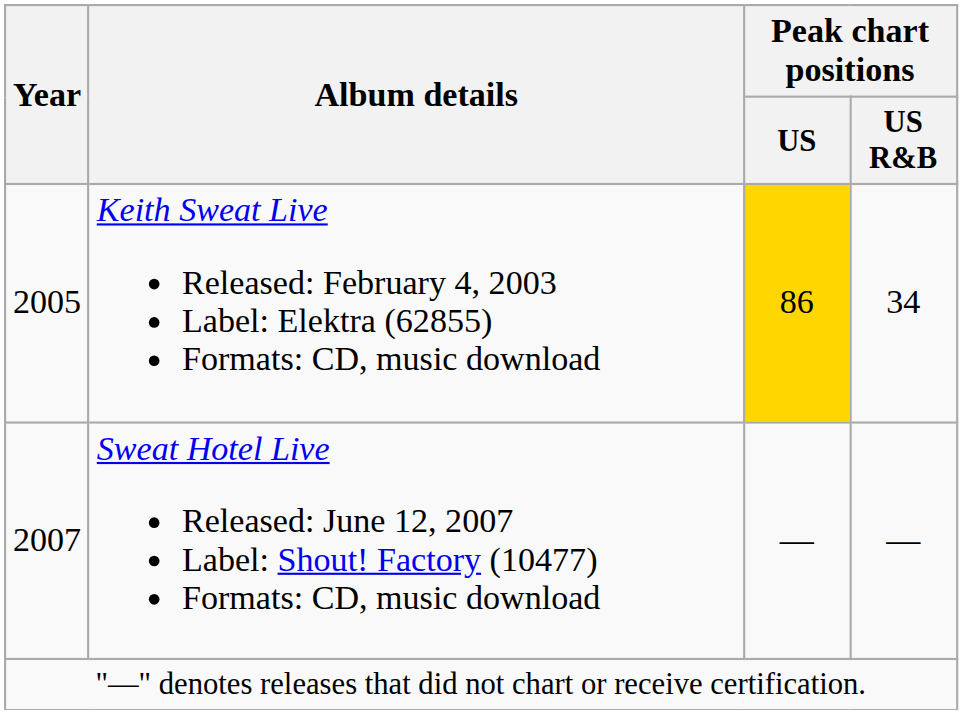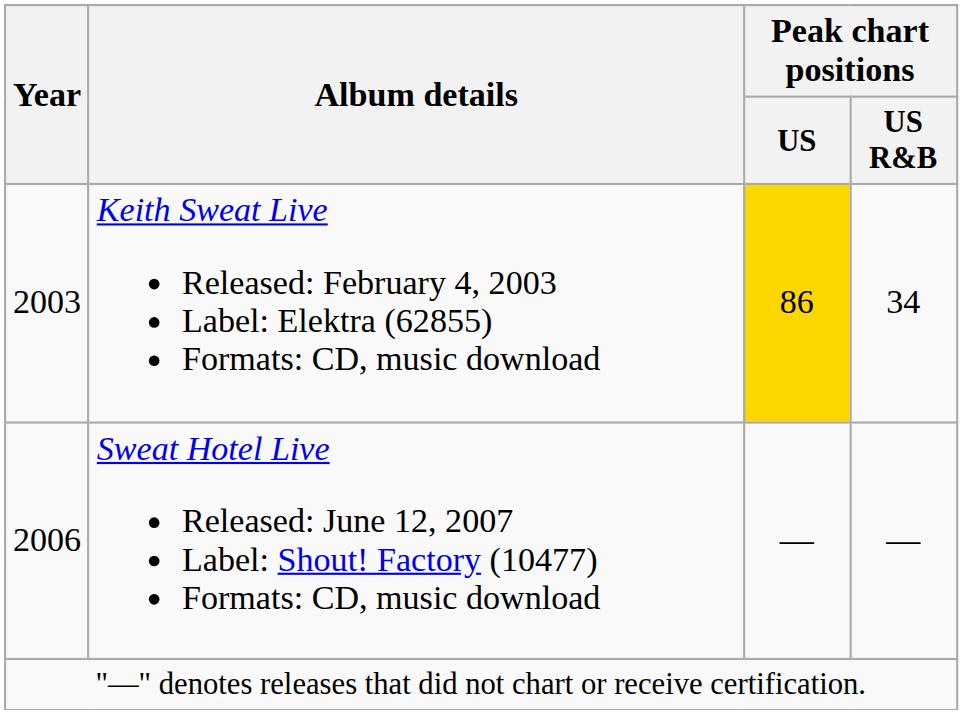row 3 | Year: 2005 -> 2003
row 4 | Year: 2007 -> 2006
